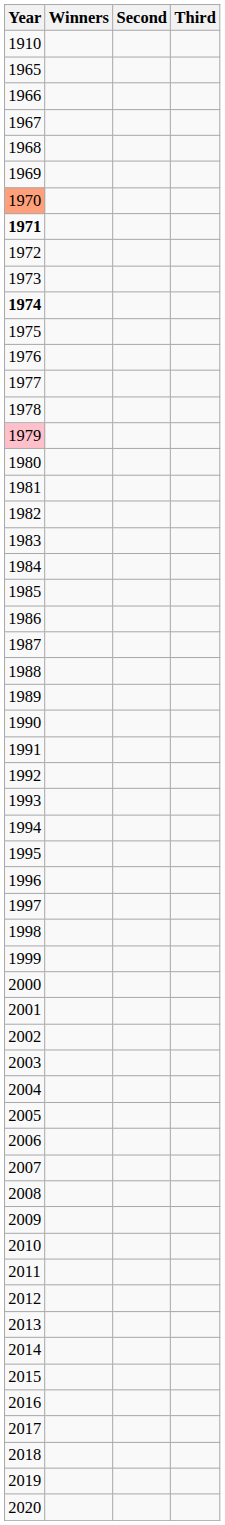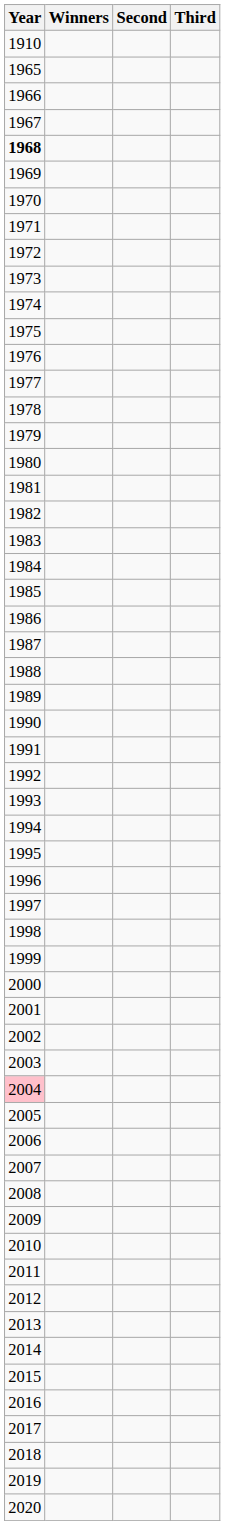1968 | Year: normal -> bold
1970 | Year: lightsalmon background -> no background
1971 | Year: bold -> normal
1974 | Year: bold -> normal
1979 | Year: pink background -> no background
2004 | Year: no background -> pink background
